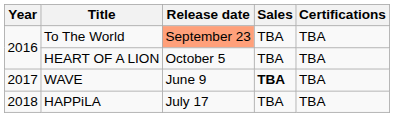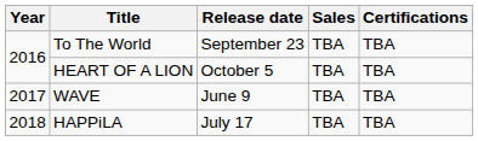To The World | Release date: lightsalmon background -> no background
WAVE | Sales: bold -> normal
